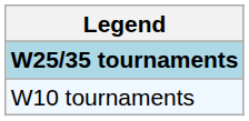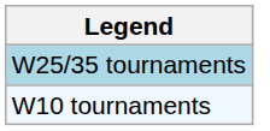row 2 | column 1: bold -> normal
